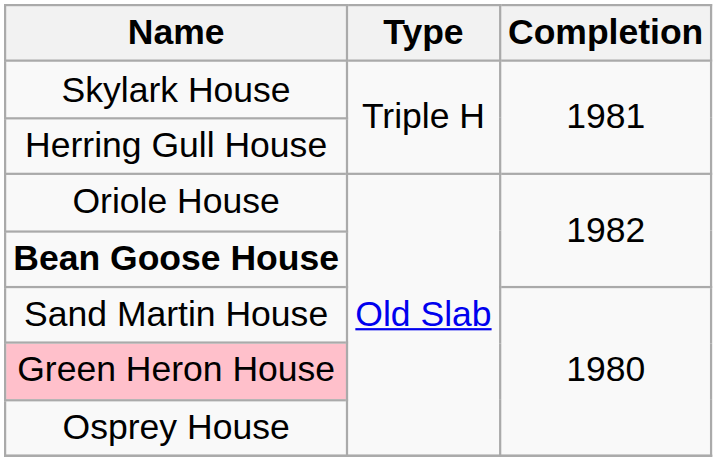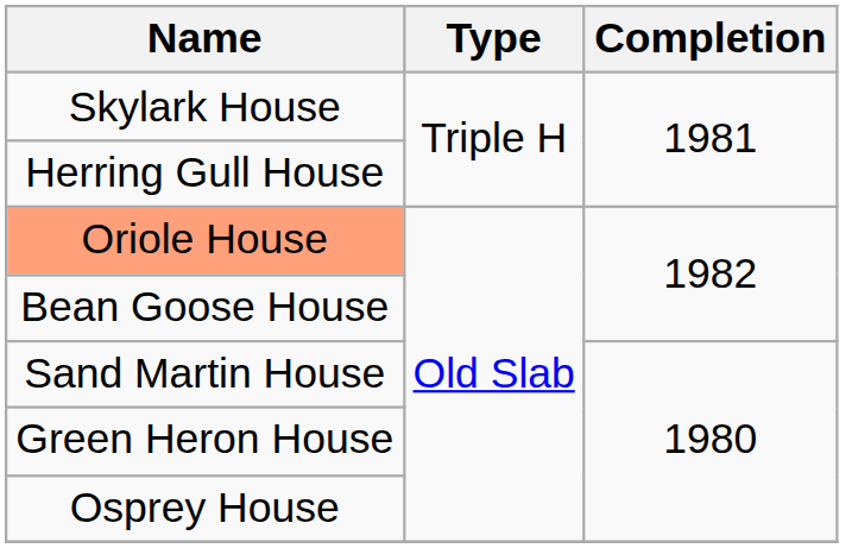Oriole House | Name: no background -> lightsalmon background
Bean Goose House | Name: bold -> normal
Green Heron House | Name: pink background -> no background
